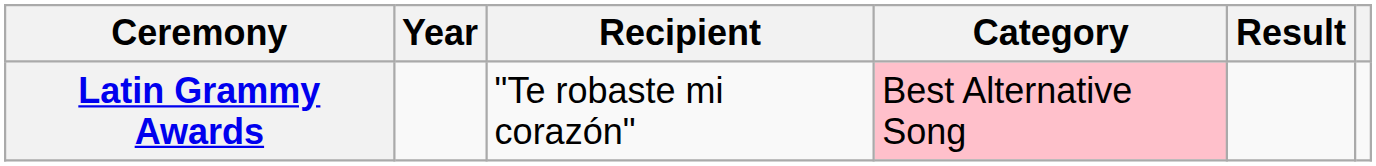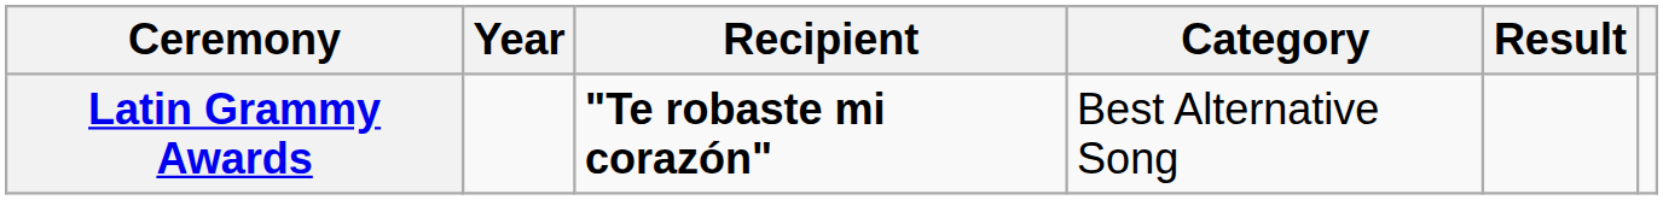Latin Grammy Awards | Recipient: normal -> bold
Latin Grammy Awards | Category: pink background -> no background
